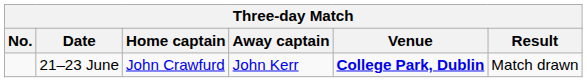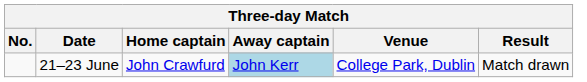21–23 June | Away captain: no background -> lightblue background
21–23 June | Venue: bold -> normal
